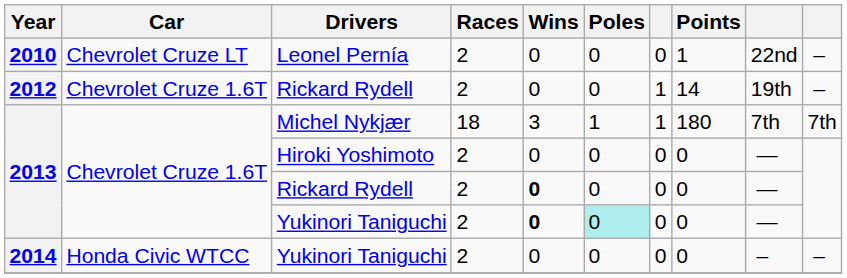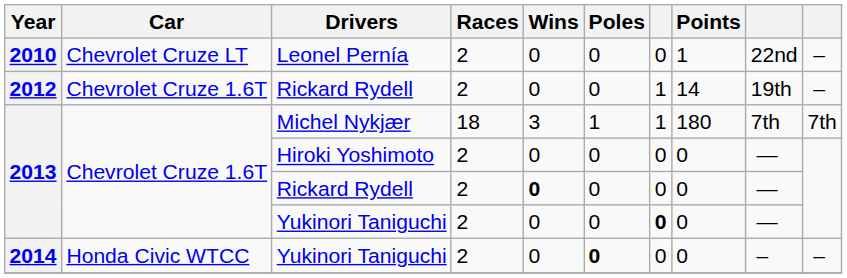2013 / Yukinori Taniguchi | Wins: bold -> normal
2013 / Yukinori Taniguchi | Poles: paleturquoise background -> no background
2013 / Yukinori Taniguchi | column 7: normal -> bold
2014 / Yukinori Taniguchi | Poles: normal -> bold
